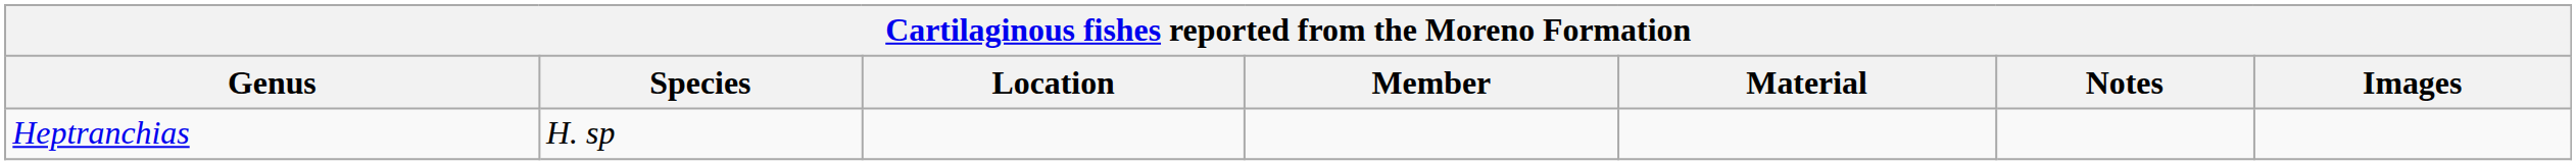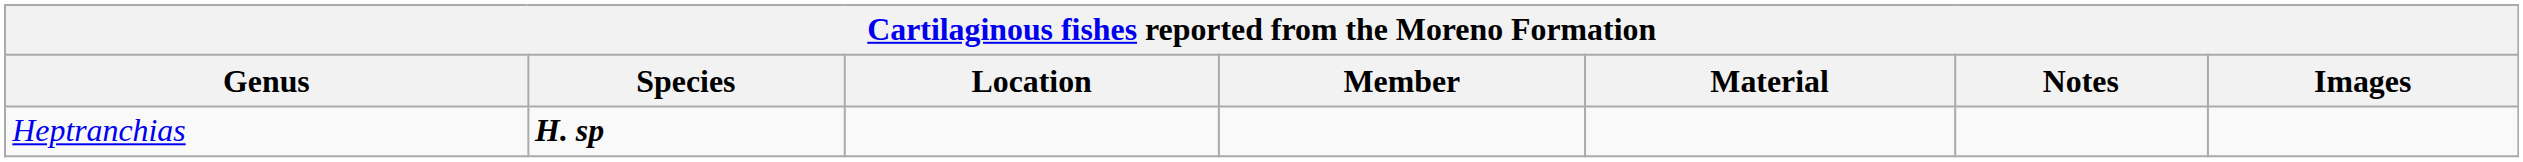Heptranchias | Species: normal -> bold
